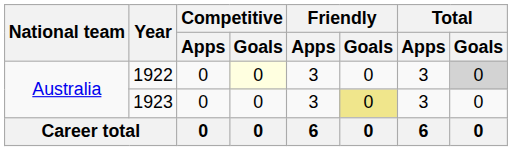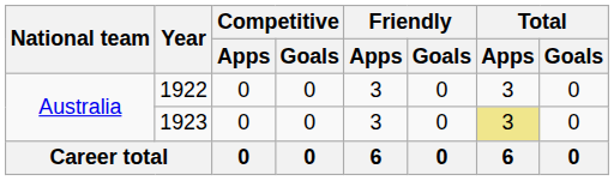1922 | Competitive / Goals: lightyellow background -> no background
1922 | Total / Goals: lightgrey background -> no background
1923 | Friendly / Goals: khaki background -> no background
1923 | Total / Apps: no background -> khaki background
